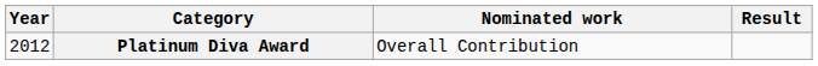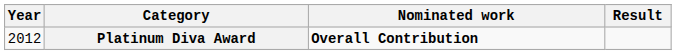row 2 | Nominated work: normal -> bold
